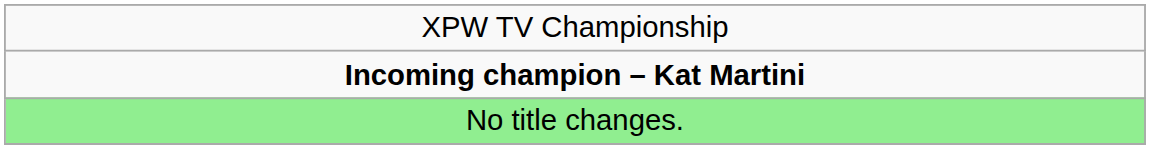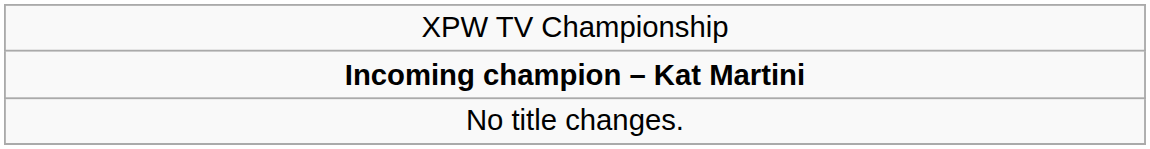No title changes. | column 1: lightgreen background -> no background
